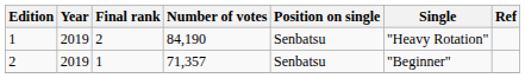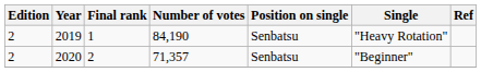row 2 | Edition: 1 -> 2
row 2 | Final rank: 2 -> 1
row 3 | Year: 2019 -> 2020
row 3 | Final rank: 1 -> 2
